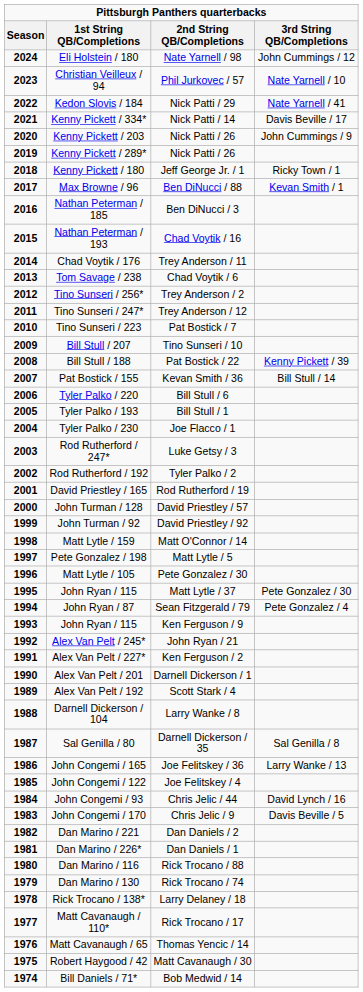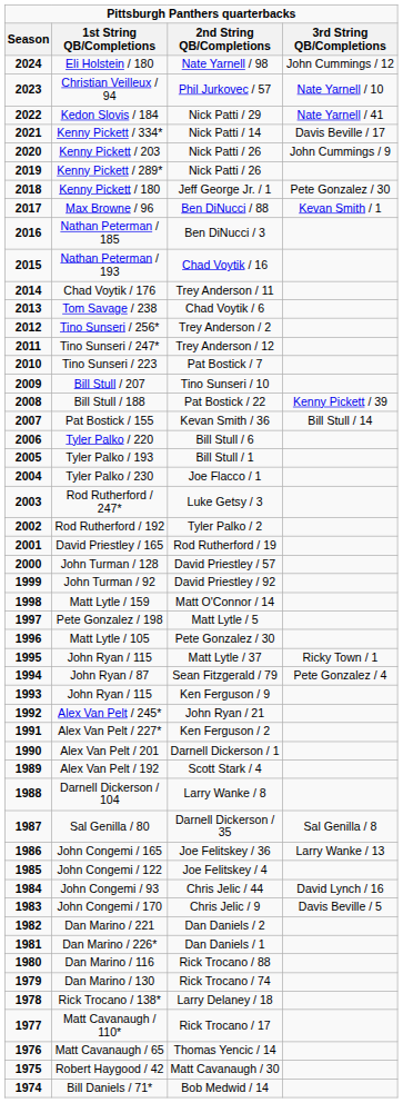Kenny Pickett / 180 | 3rd String QB/Completions: Ricky Town / 1 -> Pete Gonzalez / 30
John Ryan / 115 / Matt Lytle / 37 | 3rd String QB/Completions: Pete Gonzalez / 30 -> Ricky Town / 1
